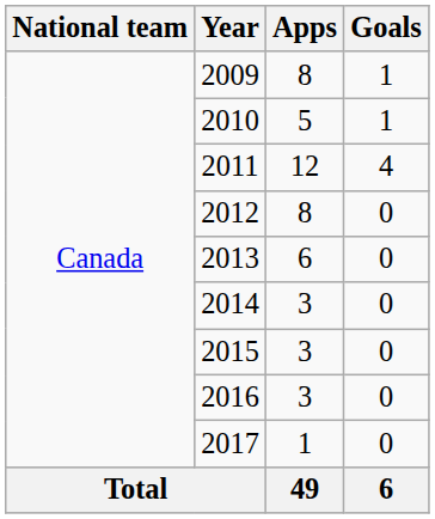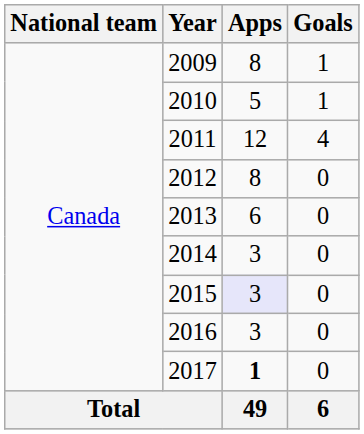2015 | Apps: no background -> lavender background
2017 | Apps: normal -> bold
